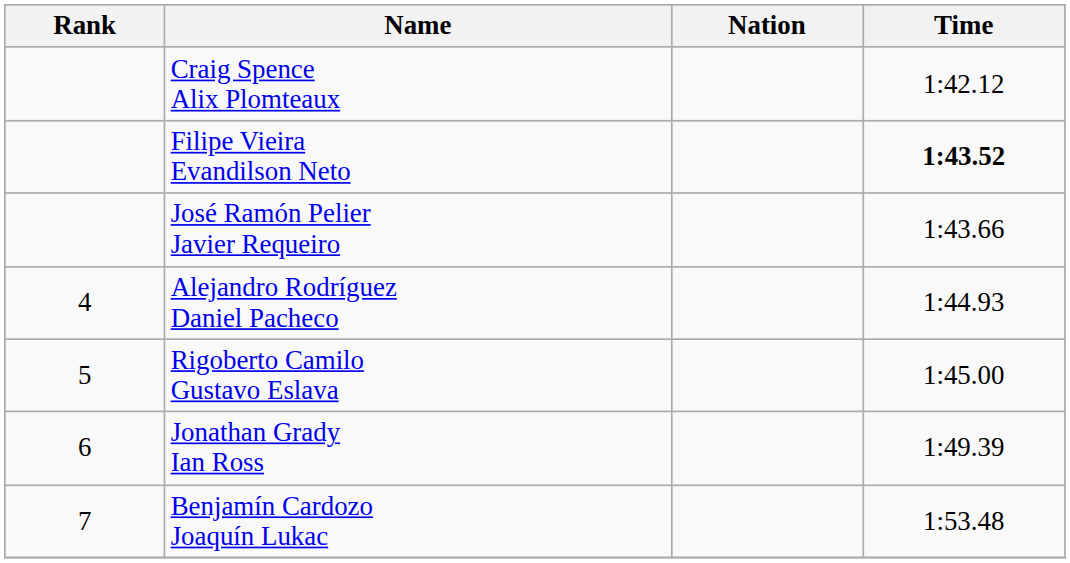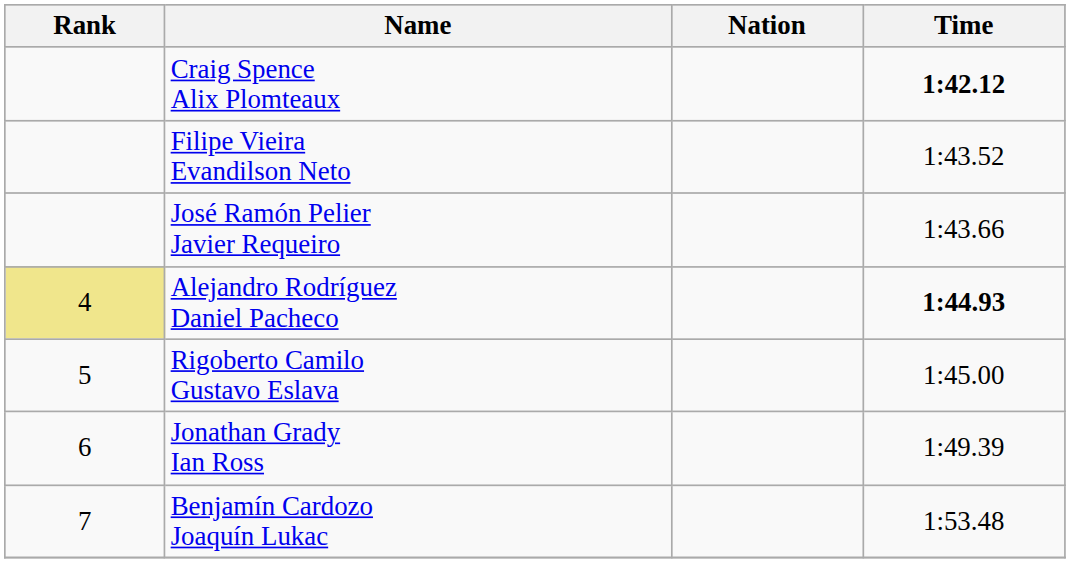Craig Spence Alix Plomteaux | Time: normal -> bold
Filipe Vieira Evandilson Neto | Time: bold -> normal
Alejandro Rodríguez Daniel Pacheco | Rank: no background -> khaki background
Alejandro Rodríguez Daniel Pacheco | Time: normal -> bold
